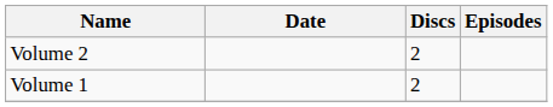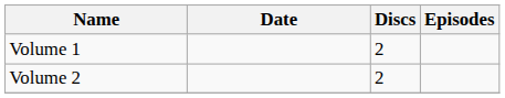rows swapped: Volume 1 <-> Volume 2
